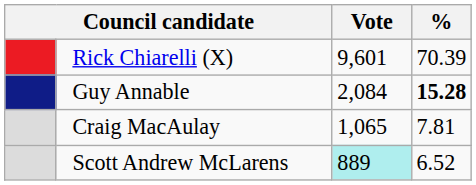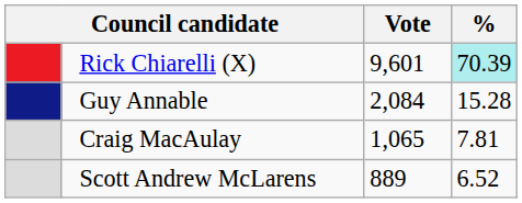Rick Chiarelli (X) | %: no background -> paleturquoise background
Guy Annable | %: bold -> normal
Scott Andrew McLarens | Vote: paleturquoise background -> no background
